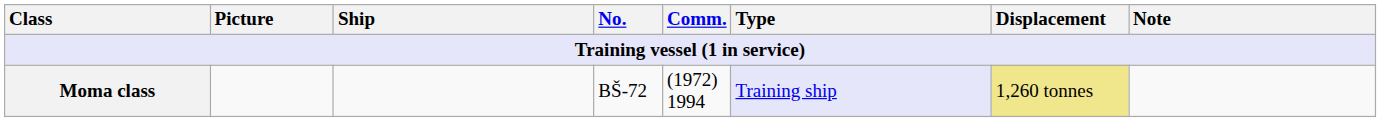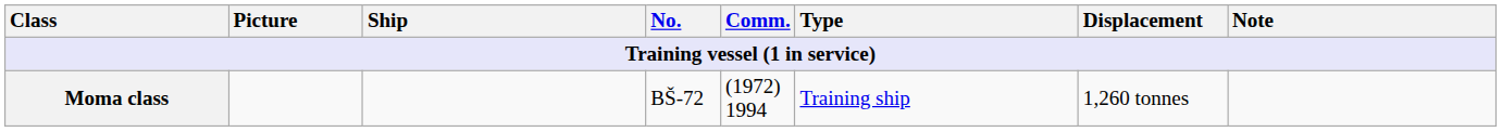Moma class | Type: lavender background -> no background
Moma class | Displacement: khaki background -> no background
